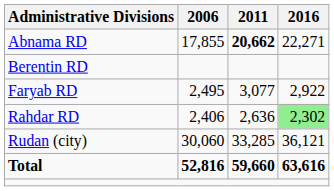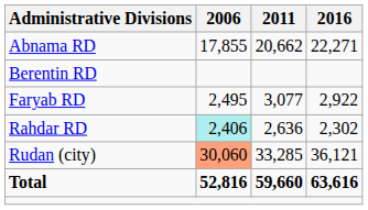Abnama RD | 2011: bold -> normal
Rahdar RD | 2006: no background -> paleturquoise background
Rahdar RD | 2016: lightgreen background -> no background
Rudan (city) | 2006: no background -> lightsalmon background
